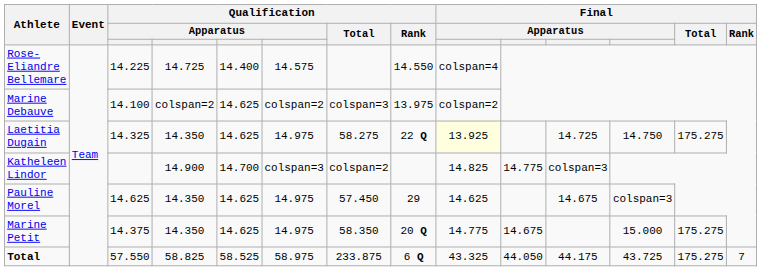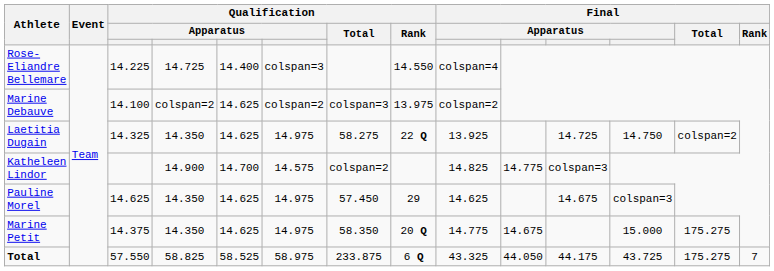Rose-Eliandre Bellemare | column 6: 14.575 -> colspan=3
Laetitia Dugain | column 9: lightyellow background -> no background
Laetitia Dugain | Final / Total: 175.275 -> colspan=2
Katheleen Lindor | column 6: colspan=3 -> 14.575
